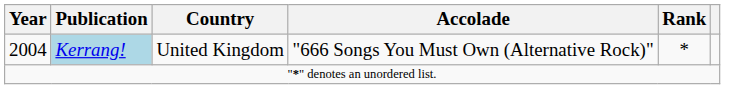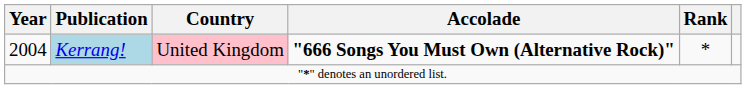2004 | Country: no background -> pink background
2004 | Accolade: normal -> bold
